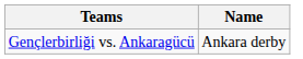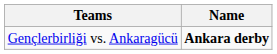Gençlerbirliği vs. Ankaragücü | Name: normal -> bold
